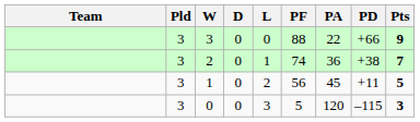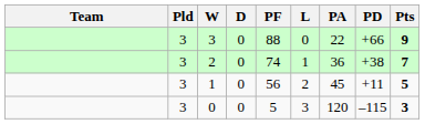columns swapped: L <-> PF
